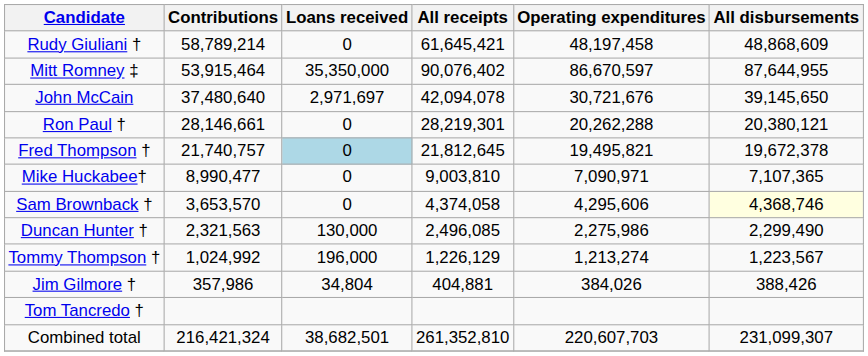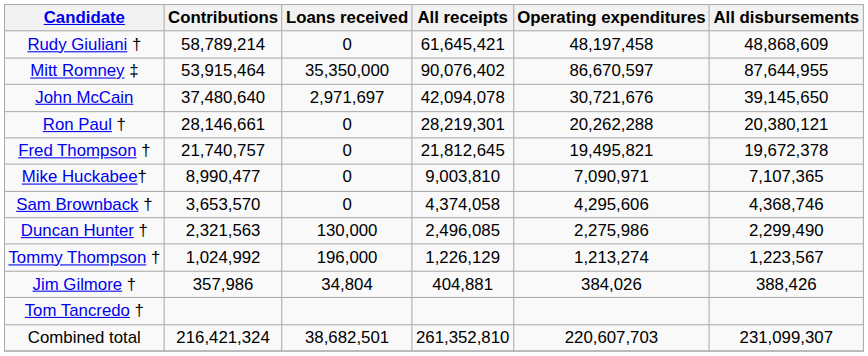Fred Thompson † | Loans received: lightblue background -> no background
Sam Brownback † | All disbursements: lightyellow background -> no background
